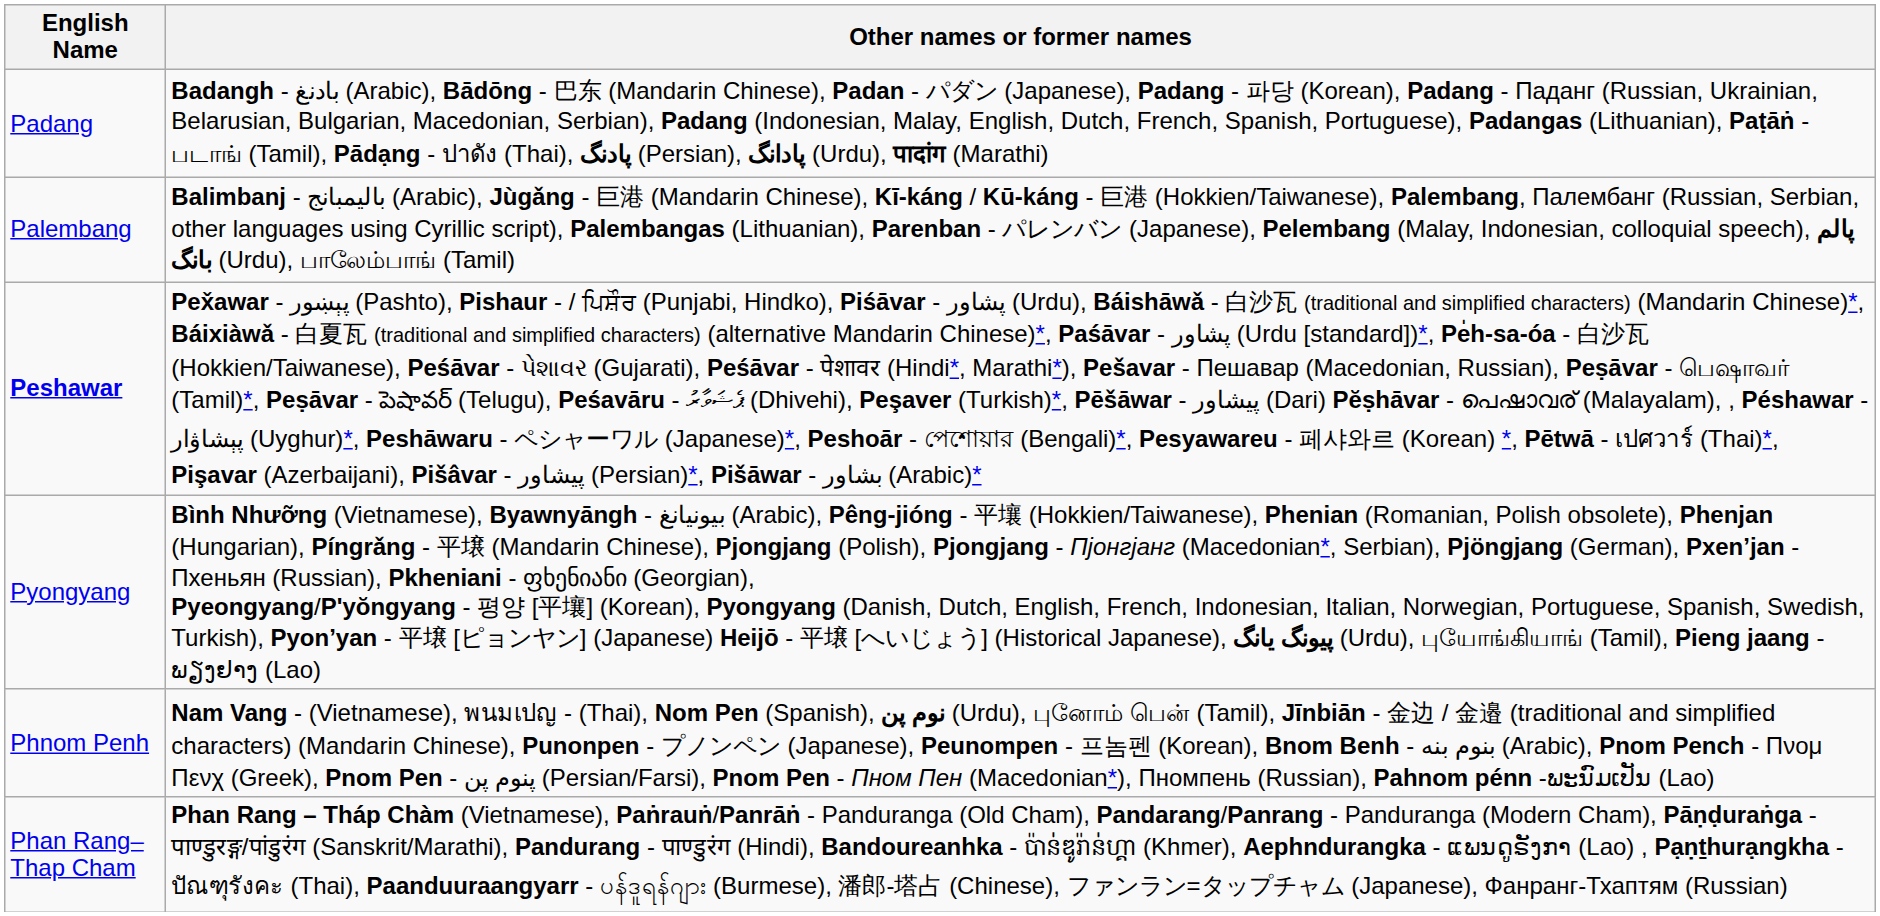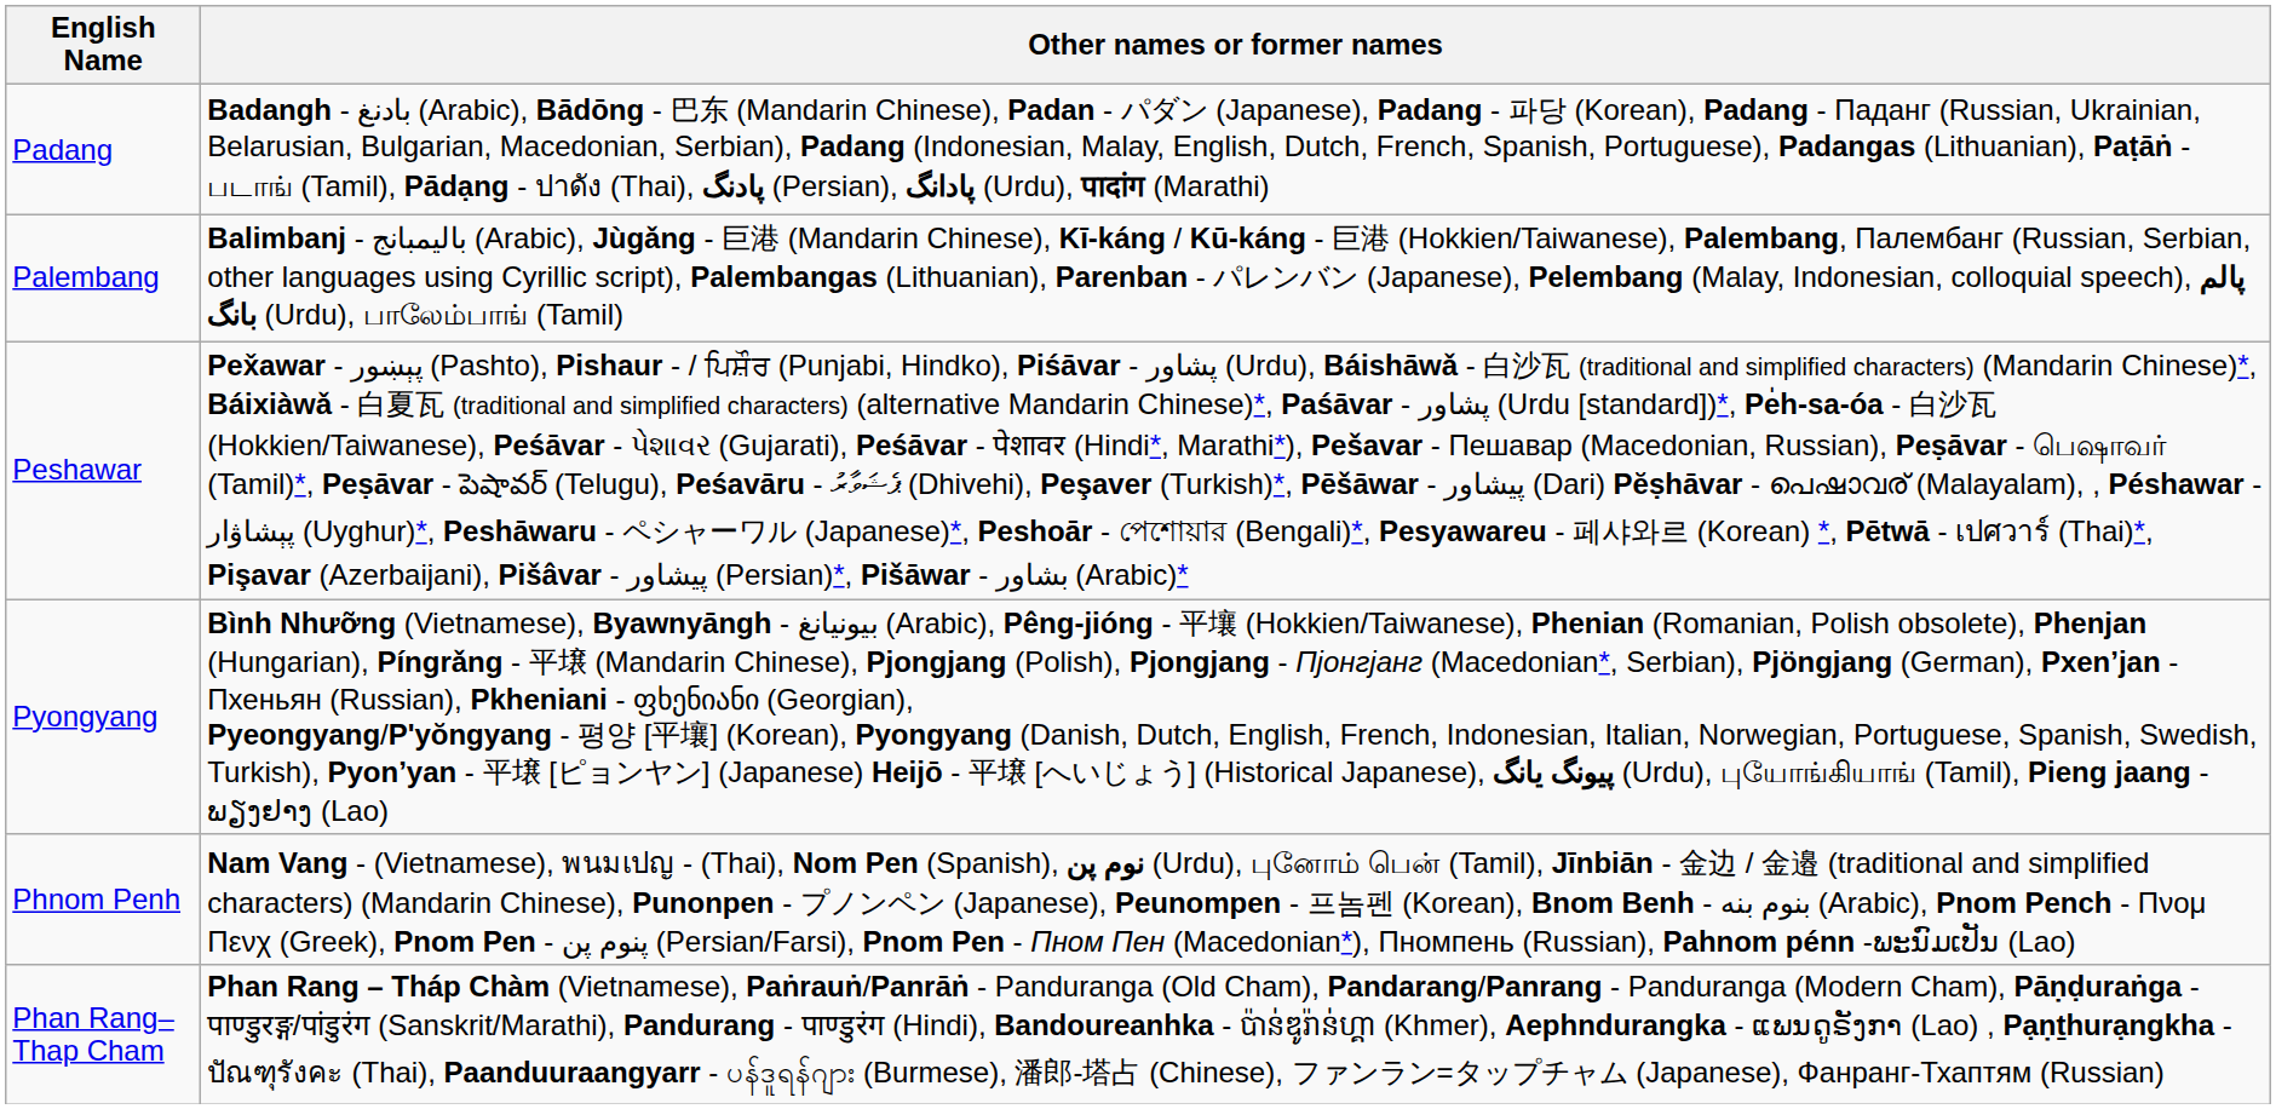Peshawar | English Name: bold -> normal
